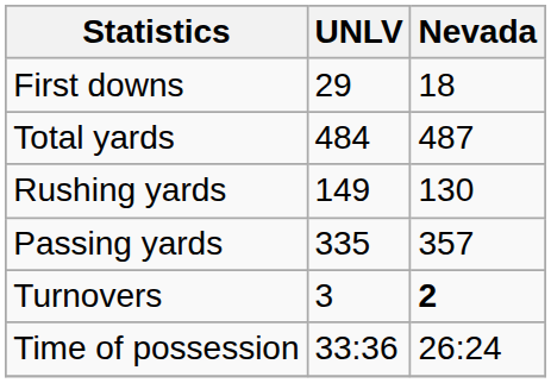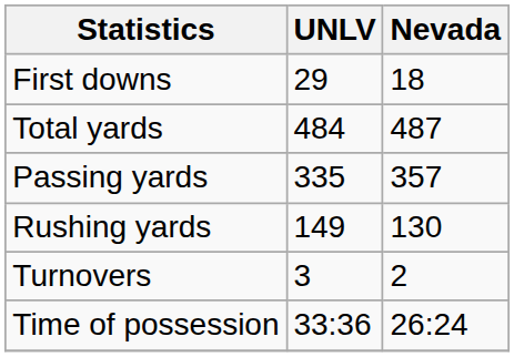rows swapped: Rushing yards <-> Passing yards
Turnovers | Nevada: bold -> normal
